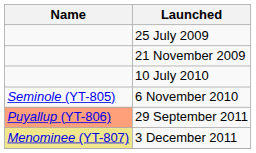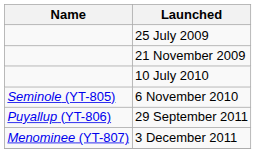29 September 2011 | Name: lightsalmon background -> no background
3 December 2011 | Name: khaki background -> no background
